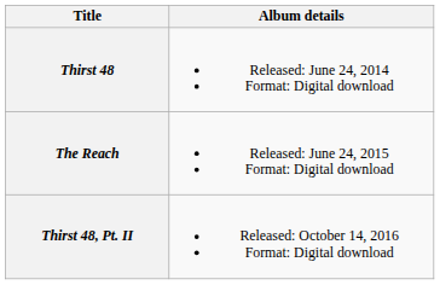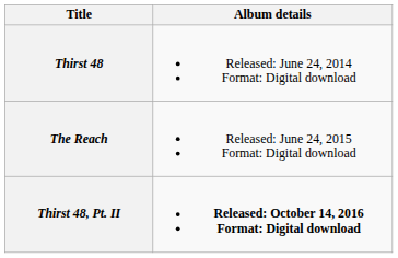Thirst 48, Pt. II | Album details: normal -> bold
